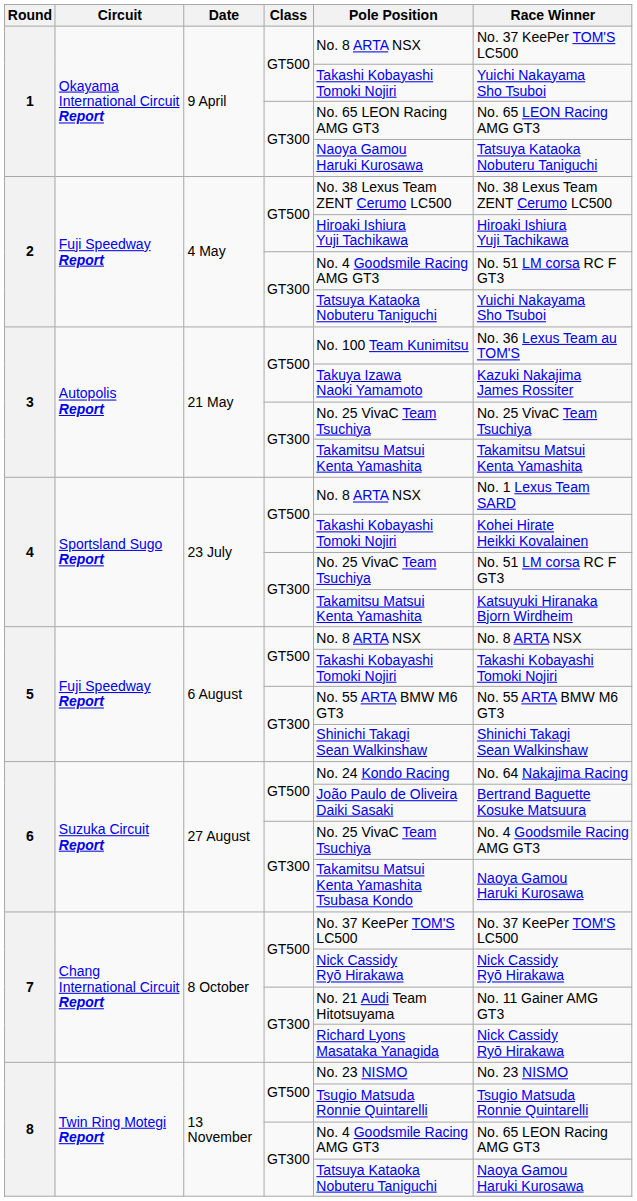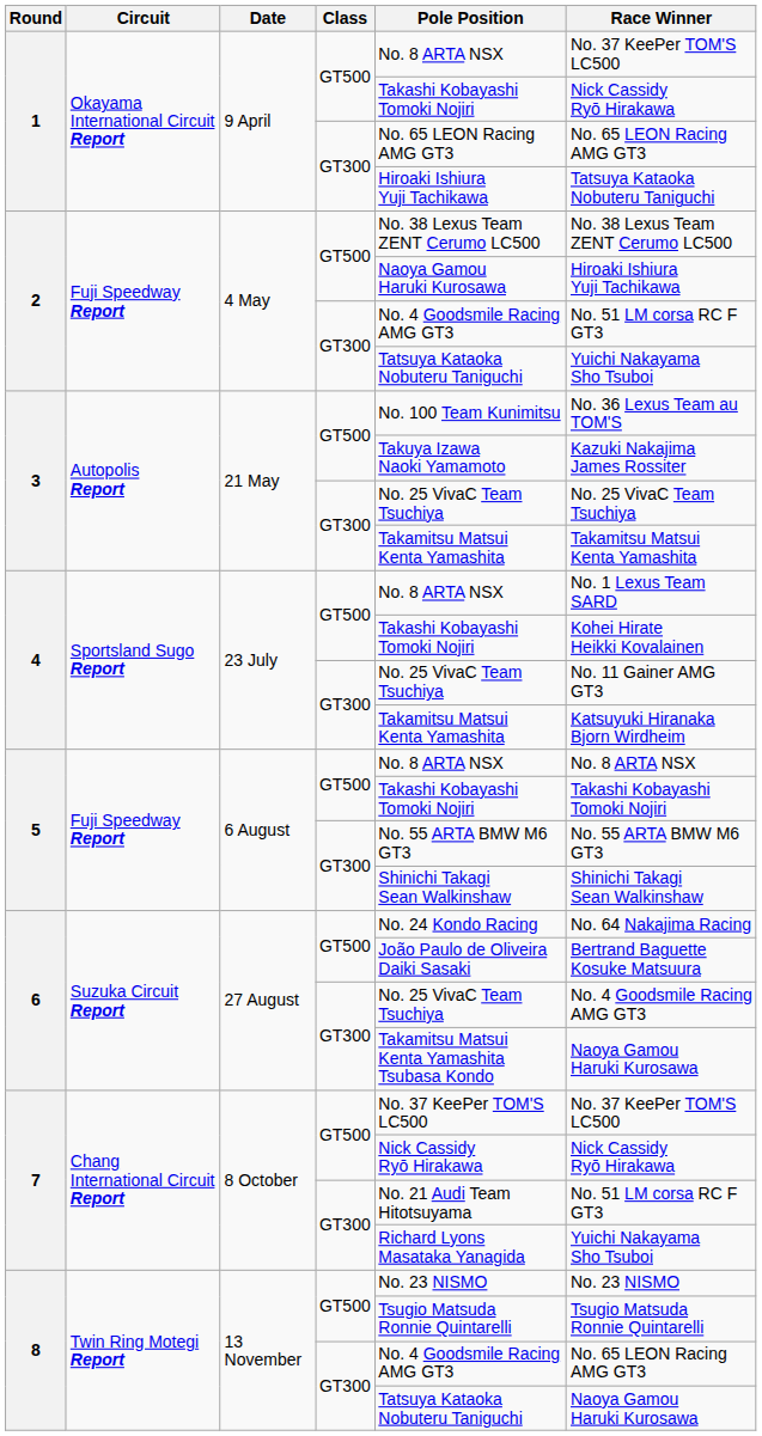row 3 | Race Winner: Yuichi Nakayama Sho Tsuboi -> Nick Cassidy Ryō Hirakawa
row 5 | Pole Position: Naoya Gamou Haruki Kurosawa -> Hiroaki Ishiura Yuji Tachikawa
row 7 | Pole Position: Hiroaki Ishiura Yuji Tachikawa -> Naoya Gamou Haruki Kurosawa
row 16 | Race Winner: No. 51 LM corsa RC F GT3 -> No. 11 Gainer AMG GT3
row 28 | Race Winner: No. 11 Gainer AMG GT3 -> No. 51 LM corsa RC F GT3
row 29 | Race Winner: Nick Cassidy Ryō Hirakawa -> Yuichi Nakayama Sho Tsuboi
